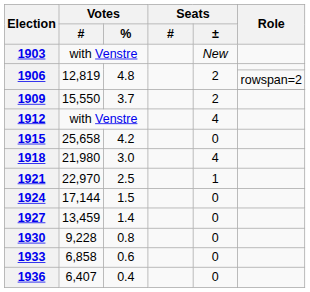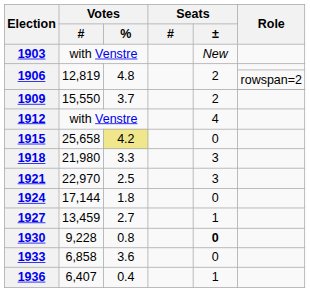1915 | Votes / %: no background -> khaki background
1918 | Votes / %: 3.0 -> 3.3
1918 | Seats / ±: 4 -> 3
1921 | Seats / ±: 1 -> 3
1924 | Votes / %: 1.5 -> 1.8
1927 | Votes / %: 1.4 -> 2.7
1927 | Seats / ±: 0 -> 1
1930 | Seats / ±: normal -> bold
1933 | Votes / %: 0.6 -> 3.6
1936 | Seats / ±: 0 -> 1
